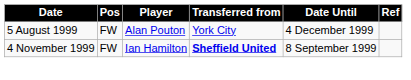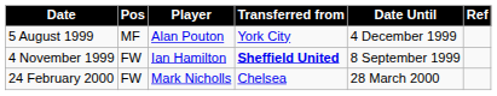5 August 1999 | Pos: FW -> MF
+ row: 24 February 2000 | FW | Mark Nicholls | Chelsea | 28 March 2000
